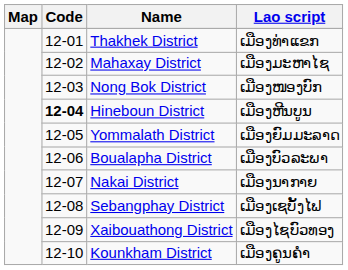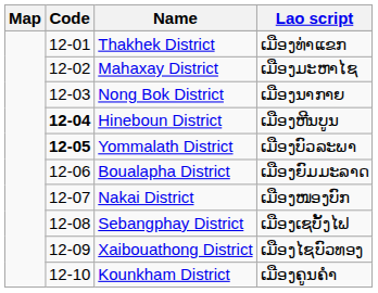Nong Bok District | Lao script: ເມືອງໜອງບົກ -> ເມືອງນາກາຍ
Yommalath District | Code: normal -> bold
Yommalath District | Lao script: ເມືອງຍົມມະລາດ -> ເມືອງບົວລະພາ
Boualapha District | Lao script: ເມືອງບົວລະພາ -> ເມືອງຍົມມະລາດ
Nakai District | Lao script: ເມືອງນາກາຍ -> ເມືອງໜອງບົກ
